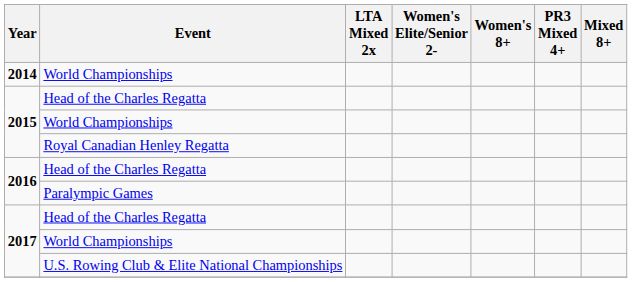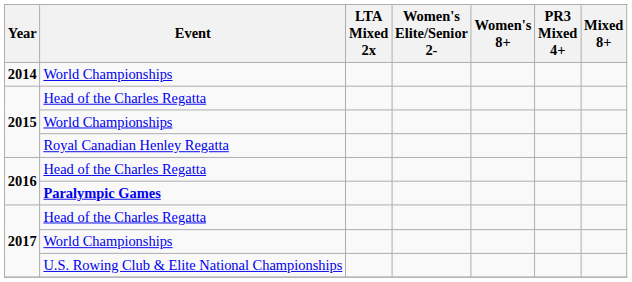Paralympic Games | Event: normal -> bold
